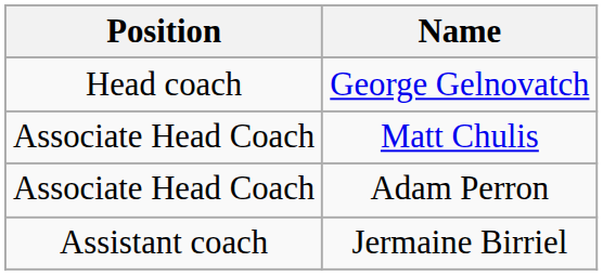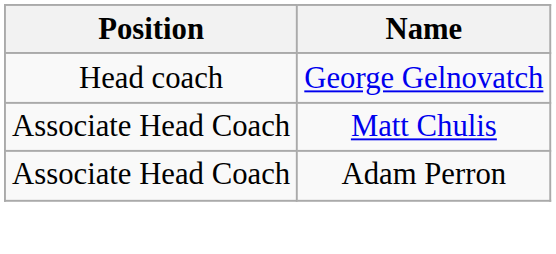- row: Assistant coach | Jermaine Birriel
